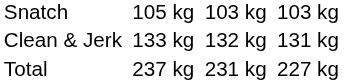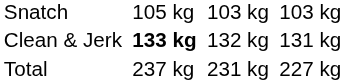Clean & Jerk | column 2: normal -> bold
